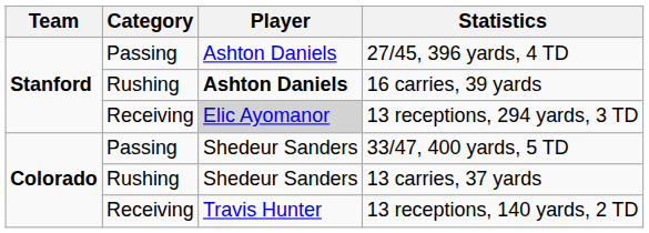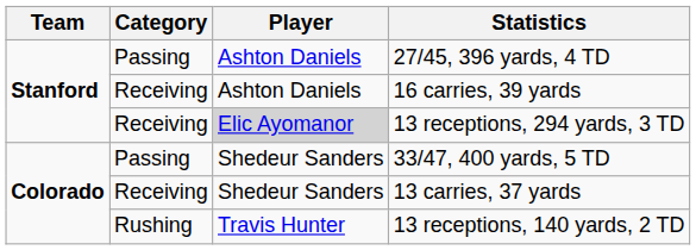16 carries, 39 yards | Category: Rushing -> Receiving
16 carries, 39 yards | Player: bold -> normal
13 carries, 37 yards | Category: Rushing -> Receiving
13 receptions, 140 yards, 2 TD | Category: Receiving -> Rushing
